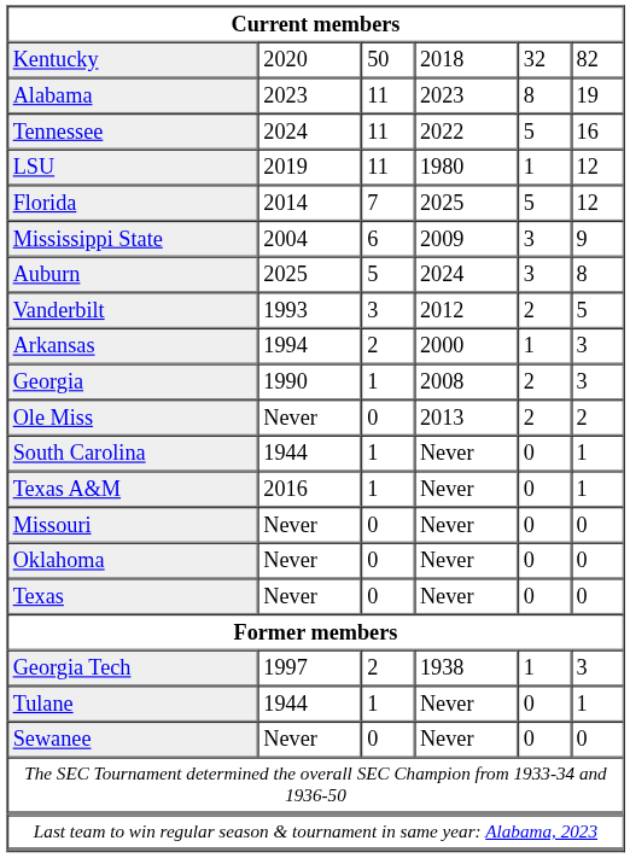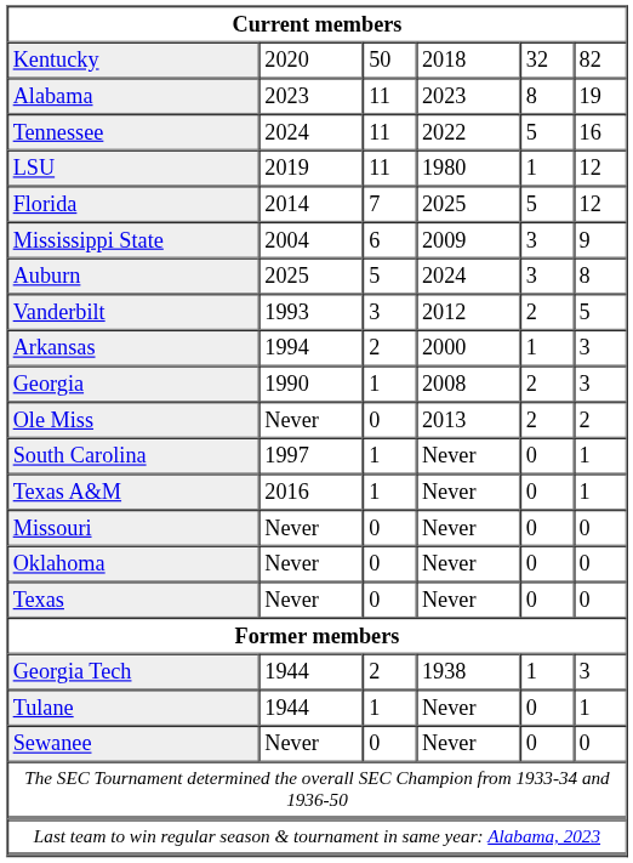South Carolina | column 2: 1944 -> 1997
Georgia Tech | column 2: 1997 -> 1944
